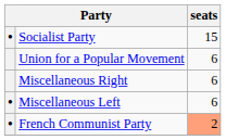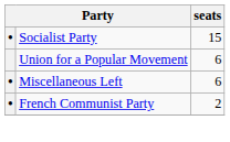- row: Miscellaneous Right | 6
French Communist Party | seats: lightsalmon background -> no background
